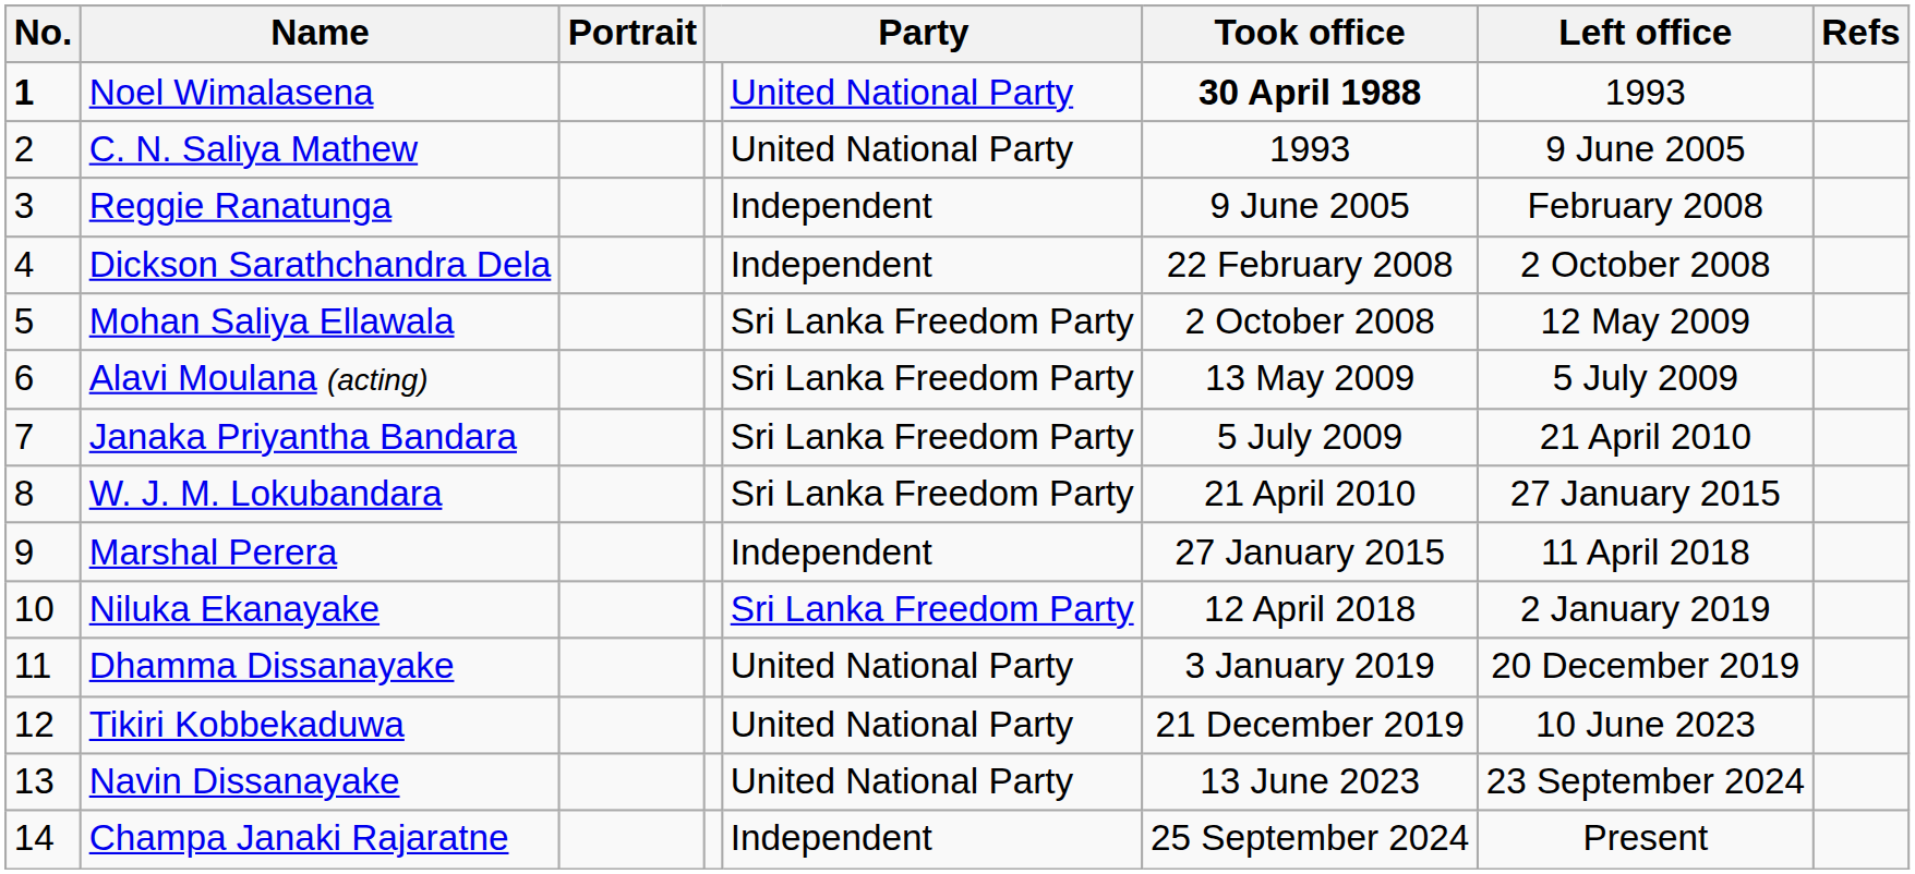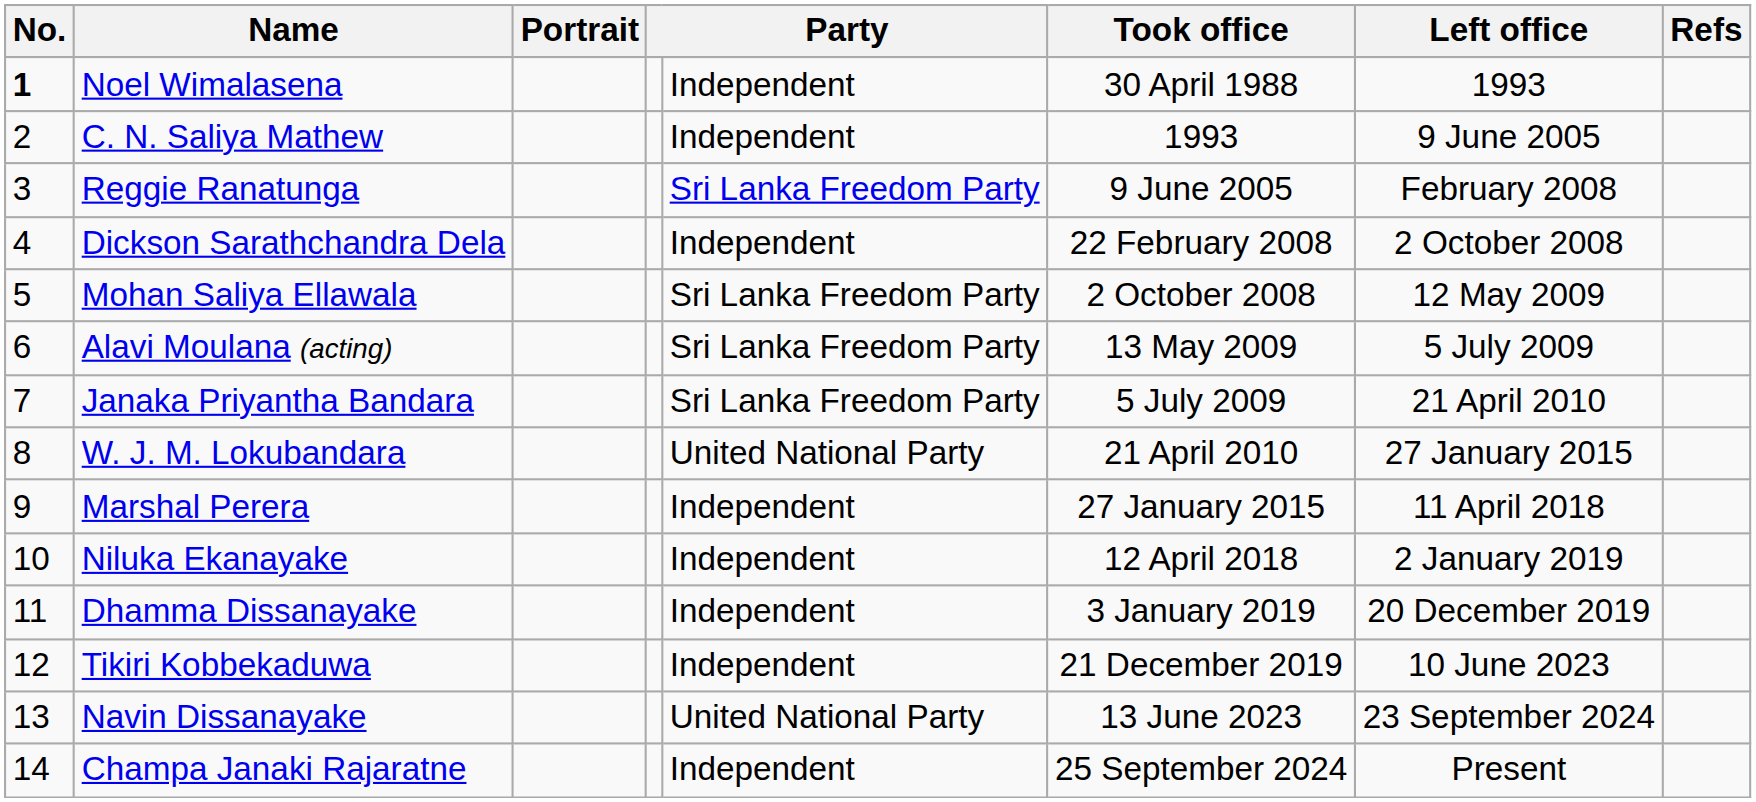Noel Wimalasena | column 5: United National Party -> Independent
Noel Wimalasena | Took office: bold -> normal
C. N. Saliya Mathew | column 5: United National Party -> Independent
Reggie Ranatunga | column 5: Independent -> Sri Lanka Freedom Party
W. J. M. Lokubandara | column 5: Sri Lanka Freedom Party -> United National Party
Niluka Ekanayake | column 5: Sri Lanka Freedom Party -> Independent
Dhamma Dissanayake | column 5: United National Party -> Independent
Tikiri Kobbekaduwa | column 5: United National Party -> Independent
